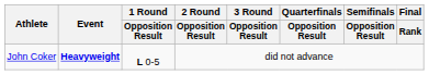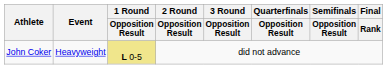John Coker | Event: bold -> normal
John Coker | 1 Round / Opposition Result: no background -> khaki background
